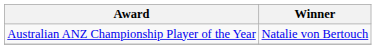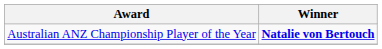Australian ANZ Championship Player of the Year | Winner: normal -> bold
